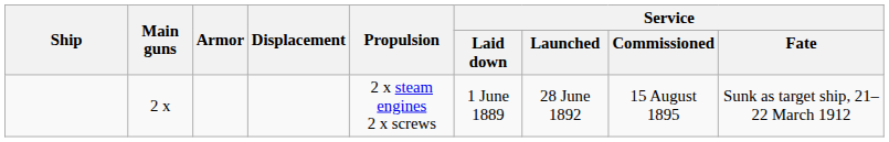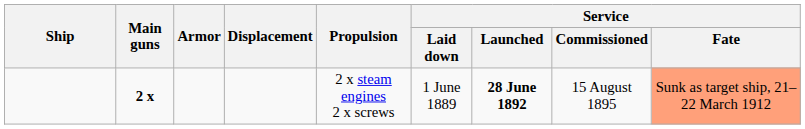row 3 | Main guns: normal -> bold
row 3 | Service / Launched: normal -> bold
row 3 | Service / Fate: no background -> lightsalmon background
